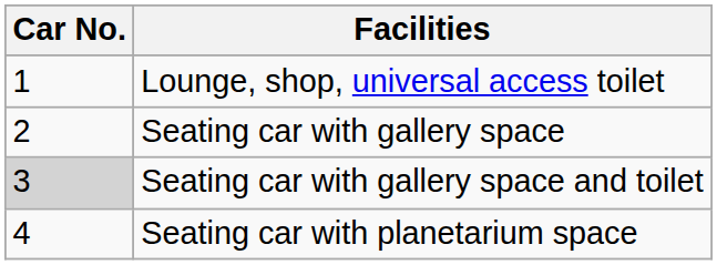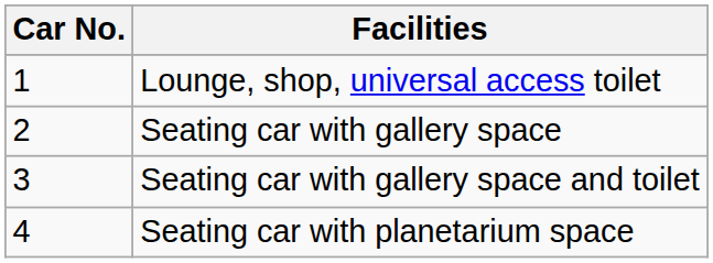Seating car with gallery space and toilet | Car No.: lightgrey background -> no background
